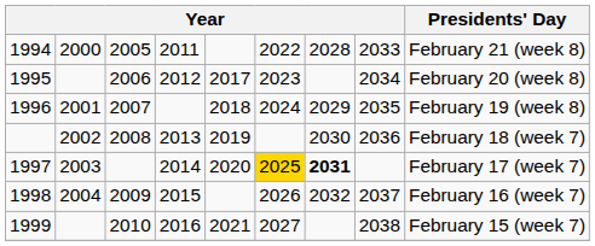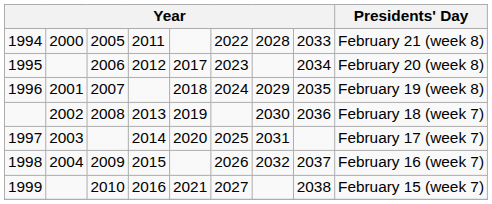1997 | column 6: gold background -> no background
1997 | column 7: bold -> normal
